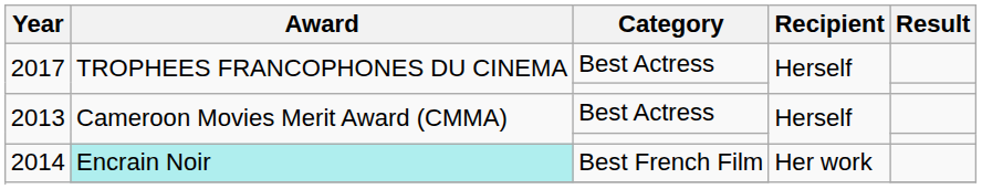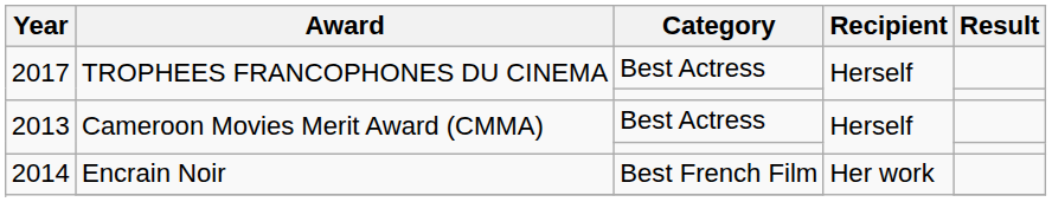2014 / Best French Film | Award: paleturquoise background -> no background
